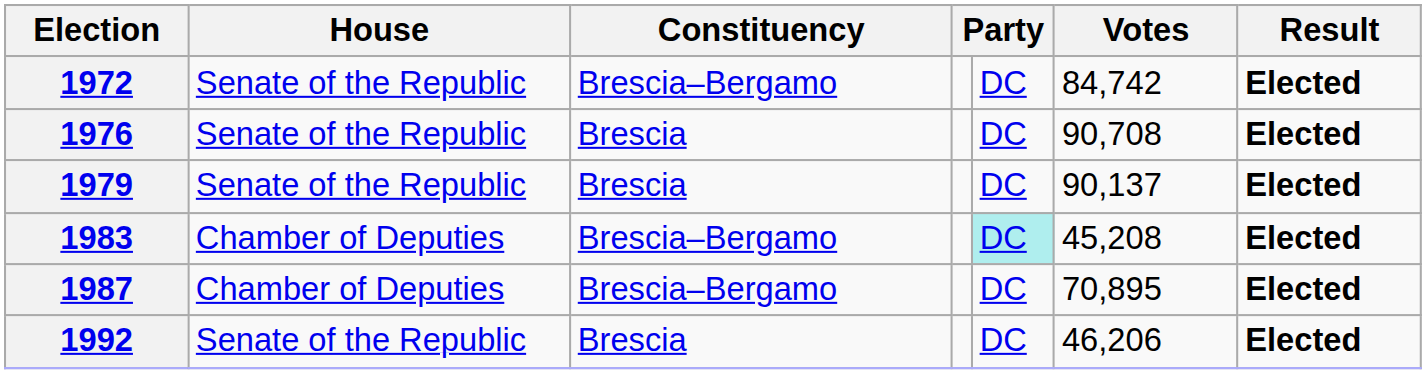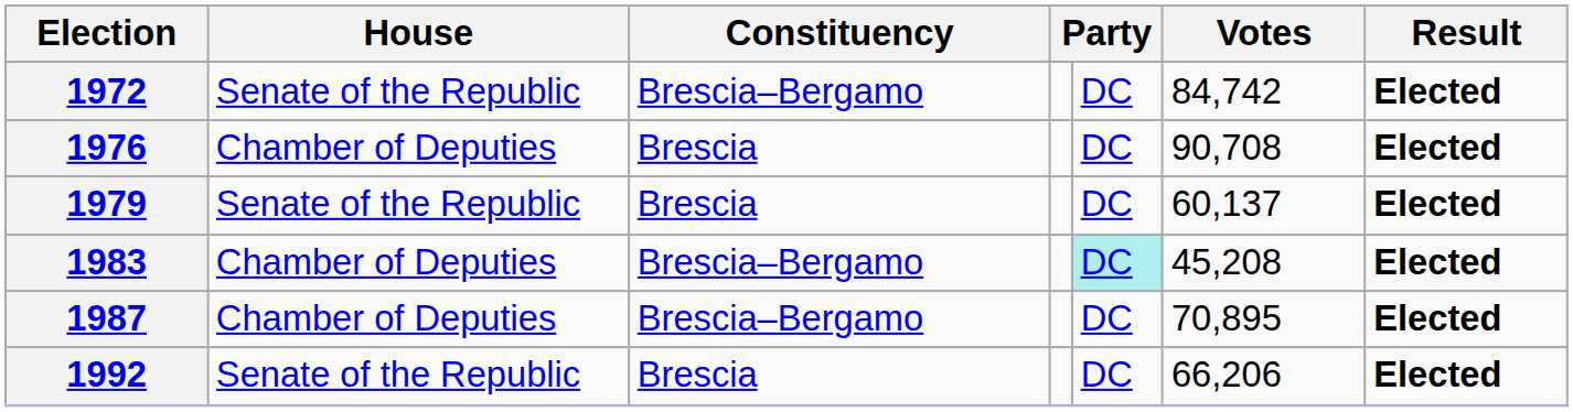1976 | House: Senate of the Republic -> Chamber of Deputies
1979 | Votes: 90,137 -> 60,137
1992 | Votes: 46,206 -> 66,206
